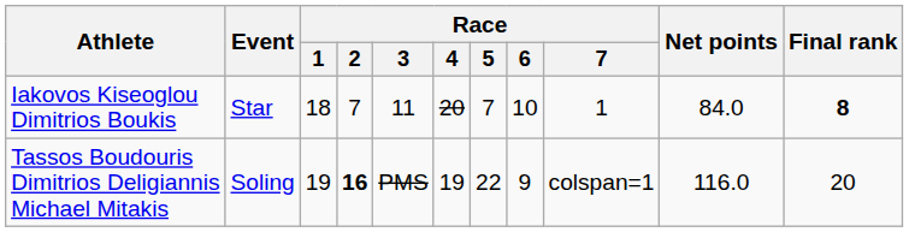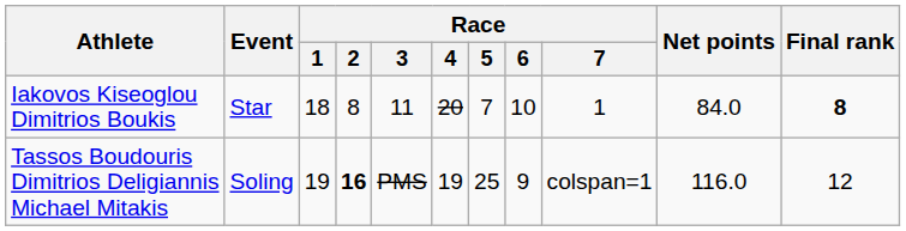Iakovos Kiseoglou Dimitrios Boukis | Race / 2: 7 -> 8
Tassos Boudouris Dimitrios Deligiannis Michael Mitakis | Race / 5: 22 -> 25
Tassos Boudouris Dimitrios Deligiannis Michael Mitakis | Final rank: 20 -> 12
